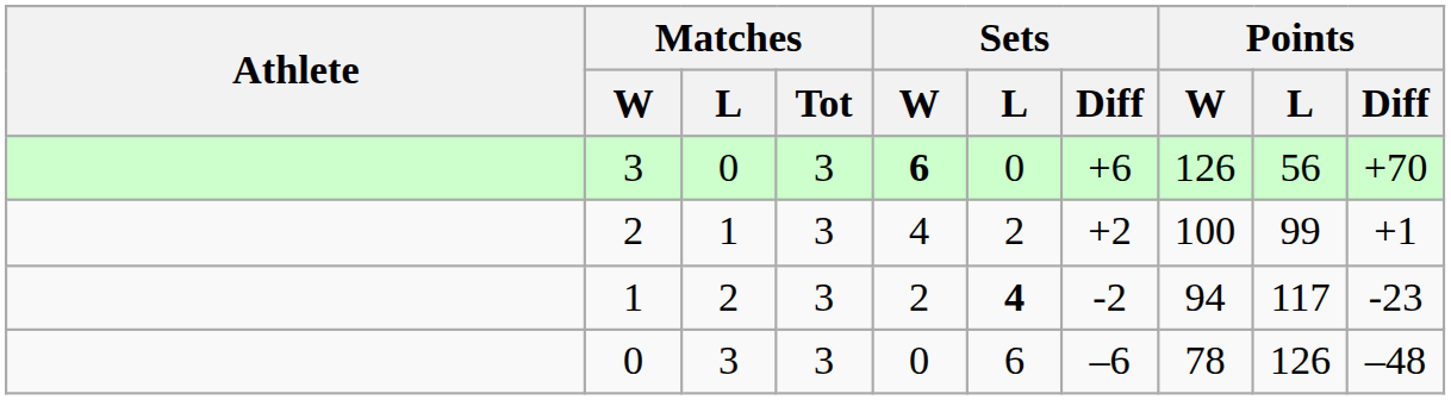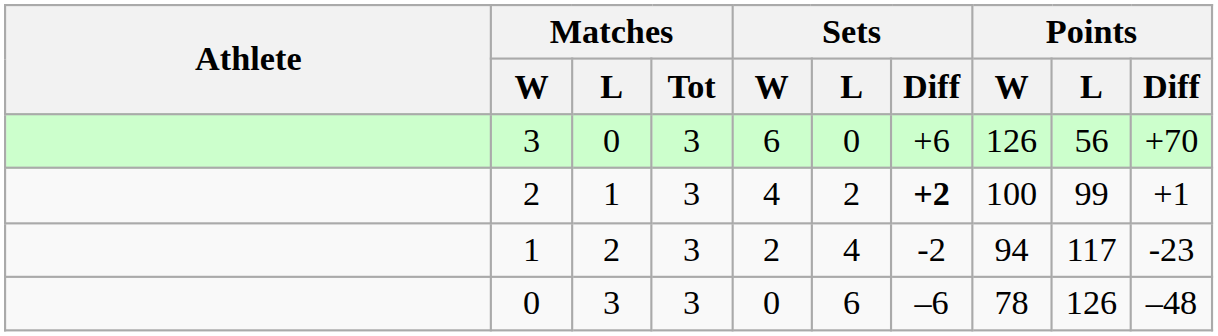row 3 | Sets / W: bold -> normal
row 4 | Sets / Diff: normal -> bold
row 5 | Sets / L: bold -> normal
